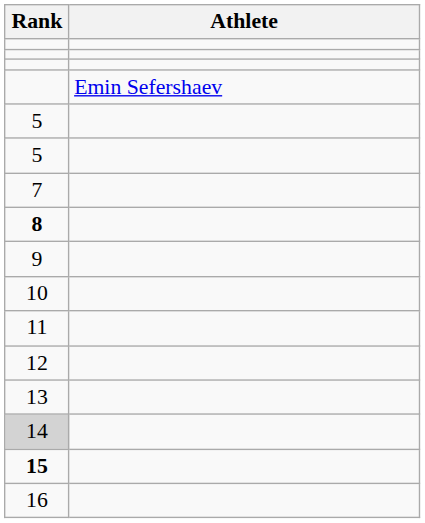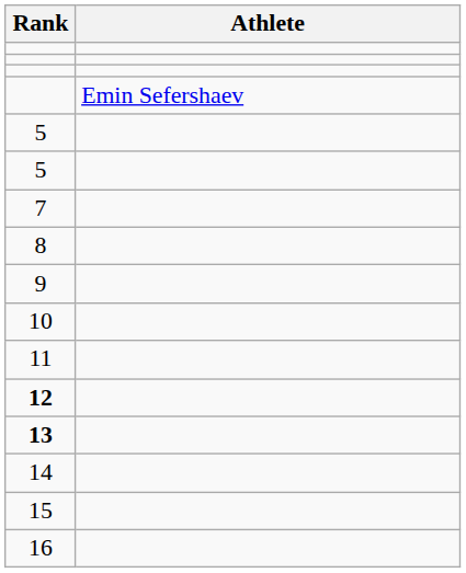row 9 | Rank: bold -> normal
row 13 | Rank: normal -> bold
row 14 | Rank: normal -> bold
row 15 | Rank: lightgrey background -> no background
row 16 | Rank: bold -> normal
